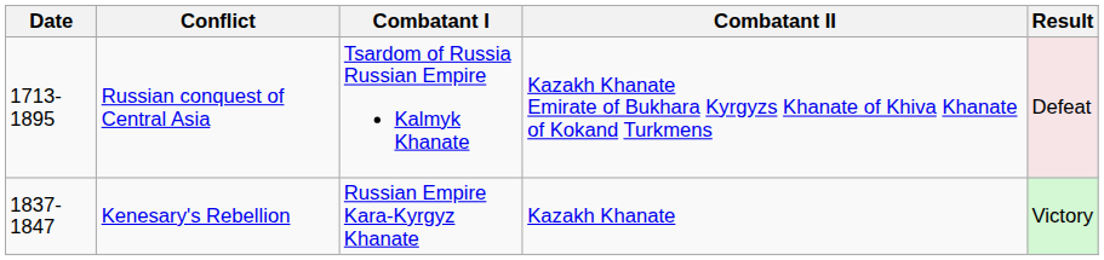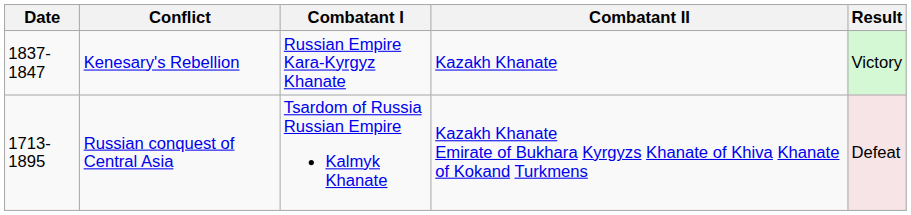rows swapped: Russian conquest of Central Asia <-> Kenesary's Rebellion
